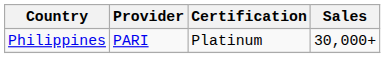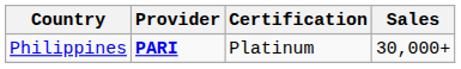Philippines | Provider: normal -> bold
